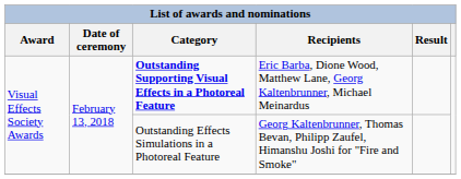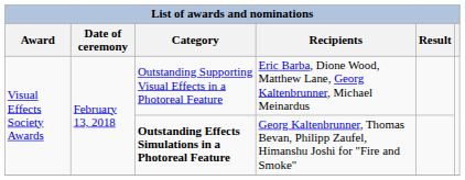Outstanding Supporting Visual Effects in a Photoreal Feature | Category: bold -> normal
Outstanding Effects Simulations in a Photoreal Feature | Category: normal -> bold
